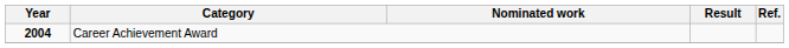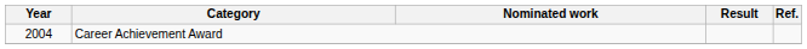row 2 | Year: bold -> normal
